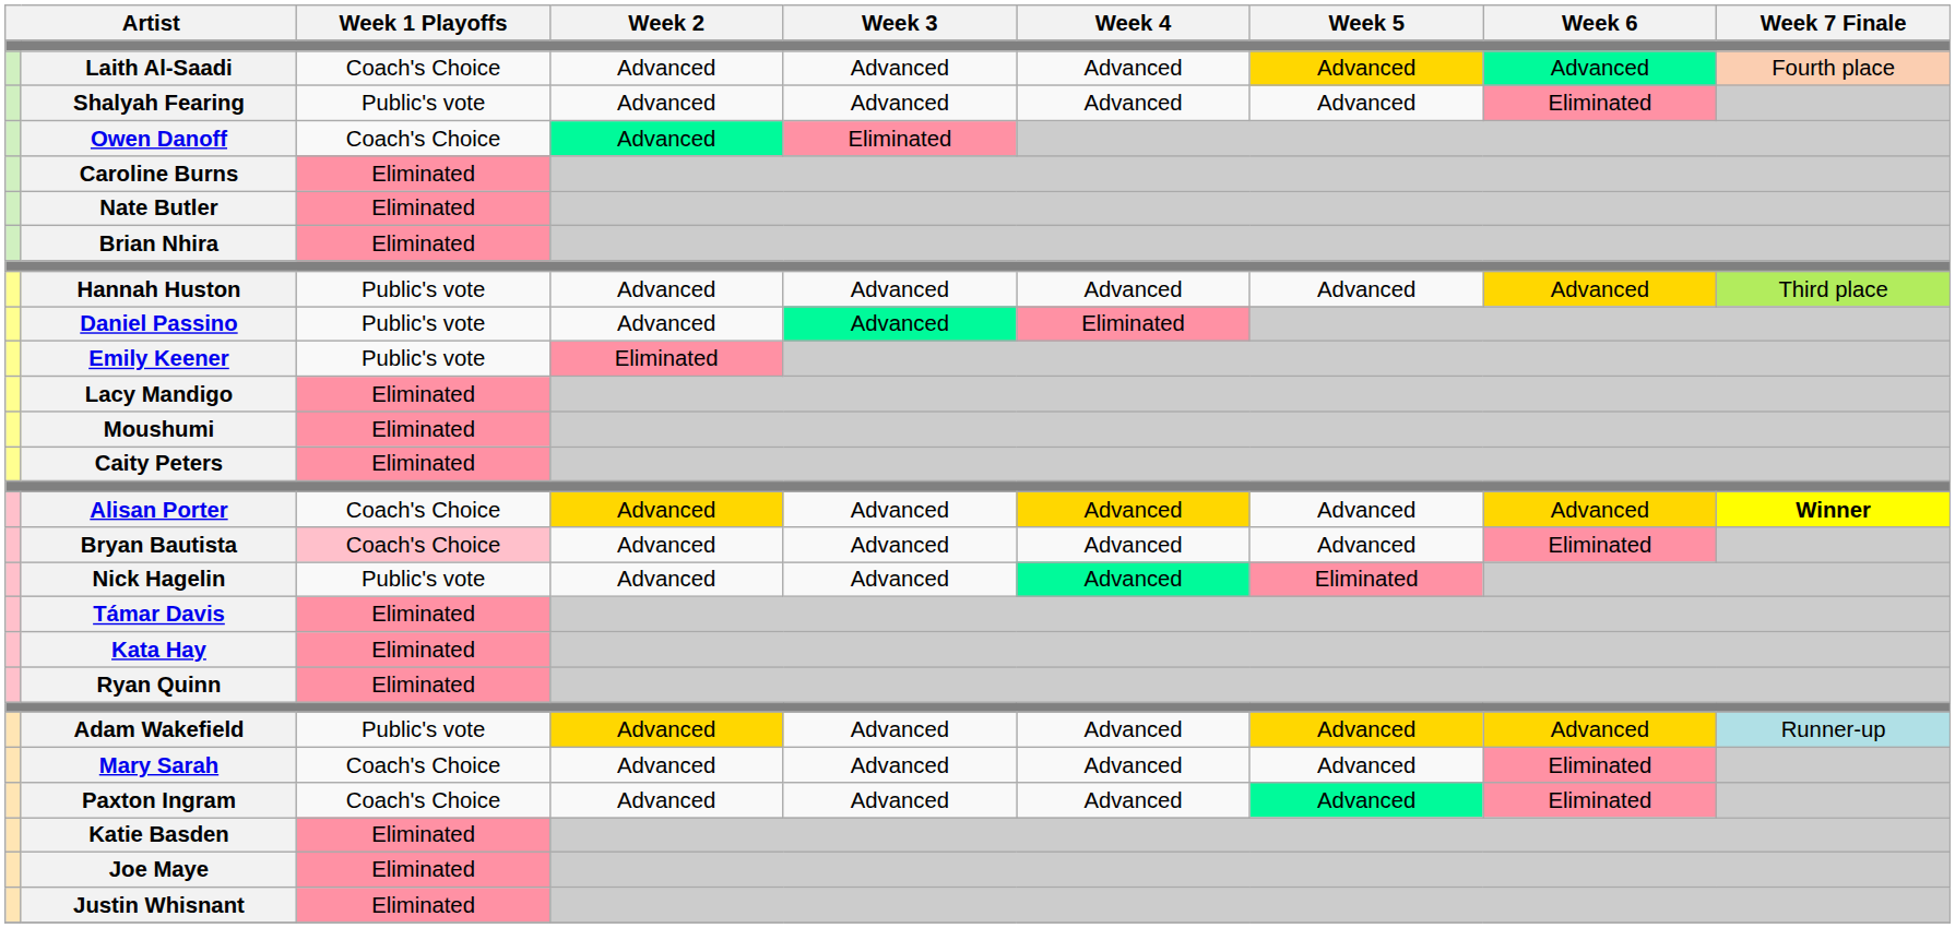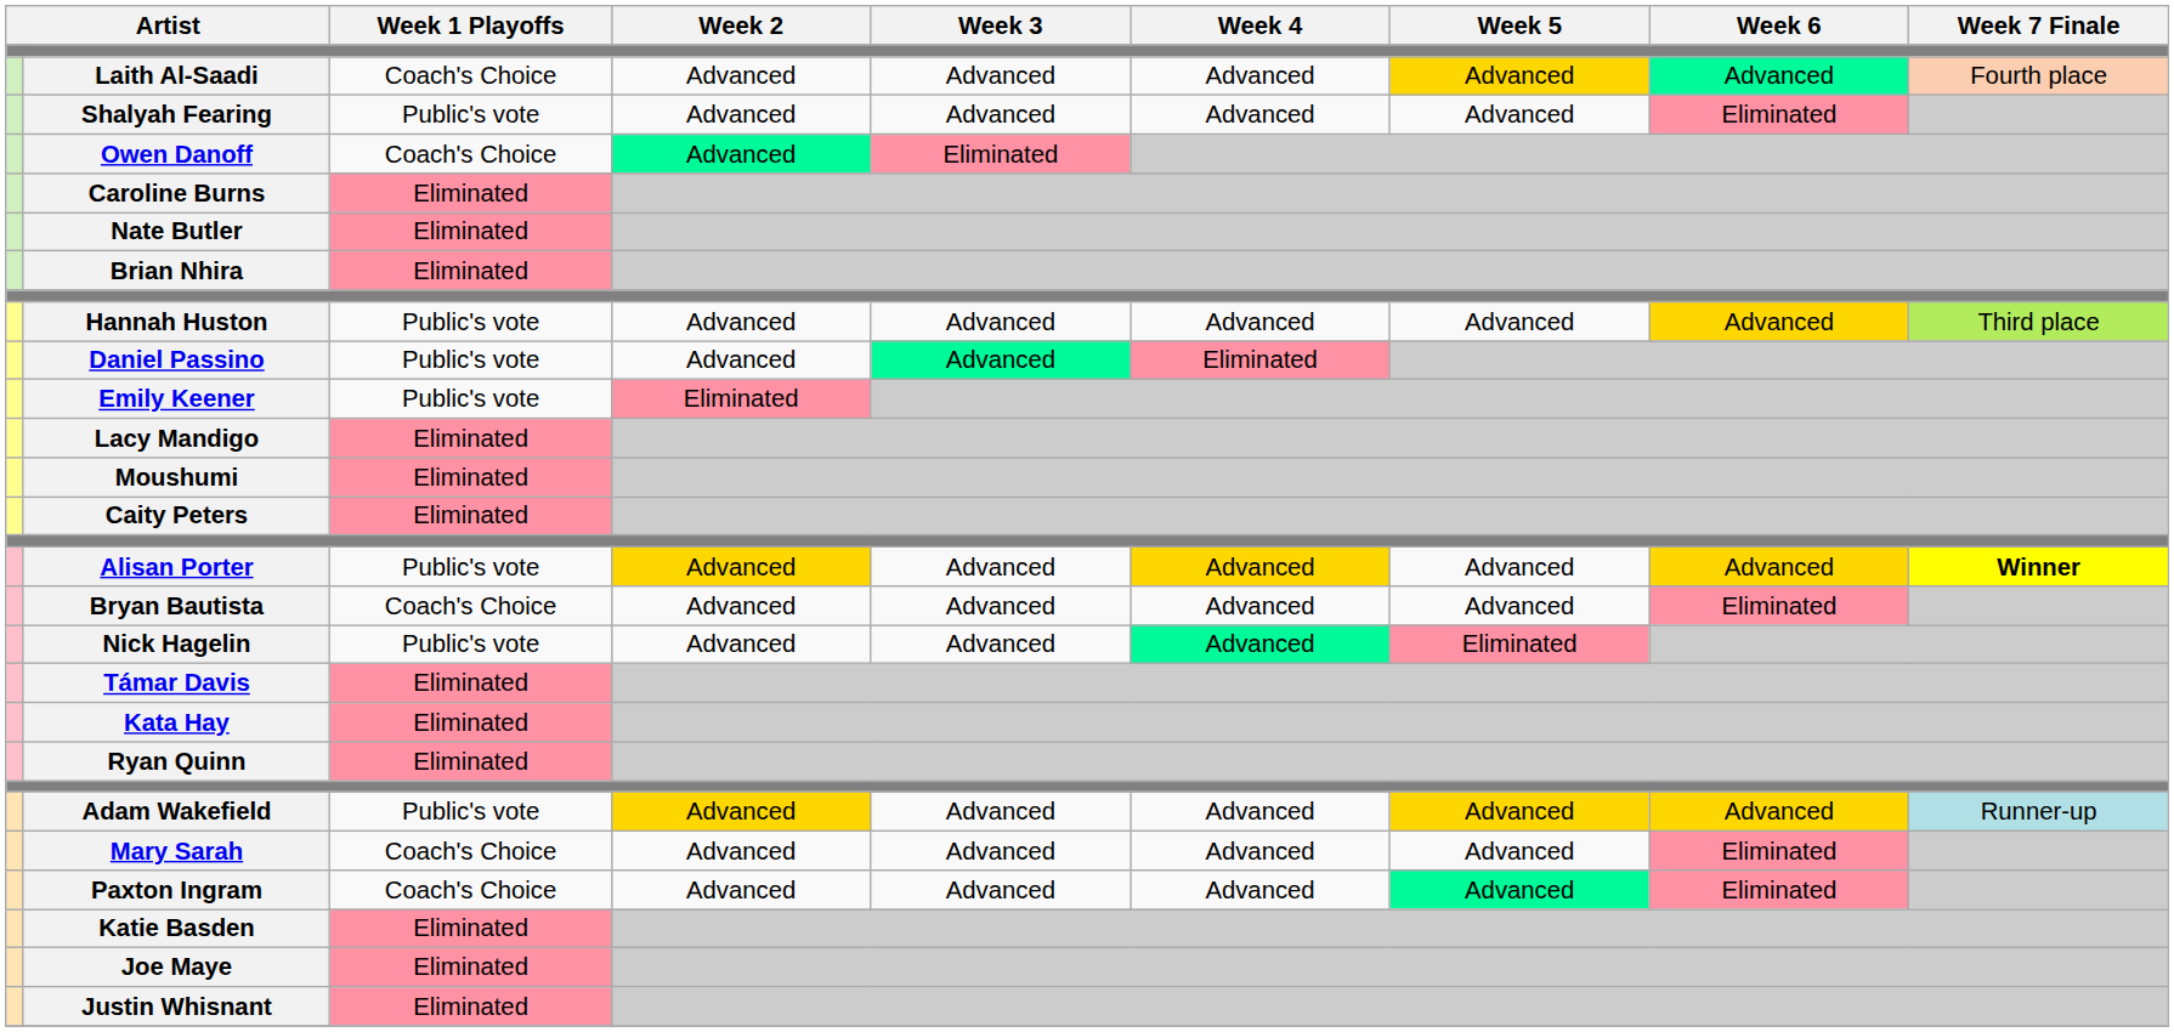Alisan Porter | Week 1 Playoffs: Coach's Choice -> Public's vote
Bryan Bautista | Week 1 Playoffs: pink background -> no background
